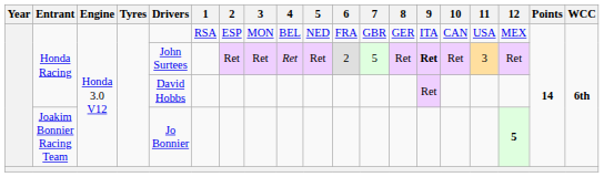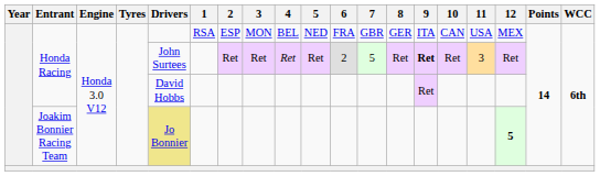Joakim Bonnier Racing Team | Drivers: no background -> khaki background
